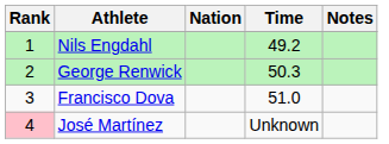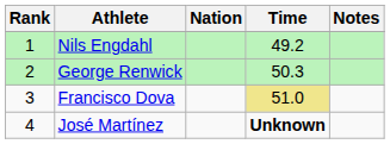Francisco Dova | Time: no background -> khaki background
José Martínez | Rank: pink background -> no background
José Martínez | Time: normal -> bold
